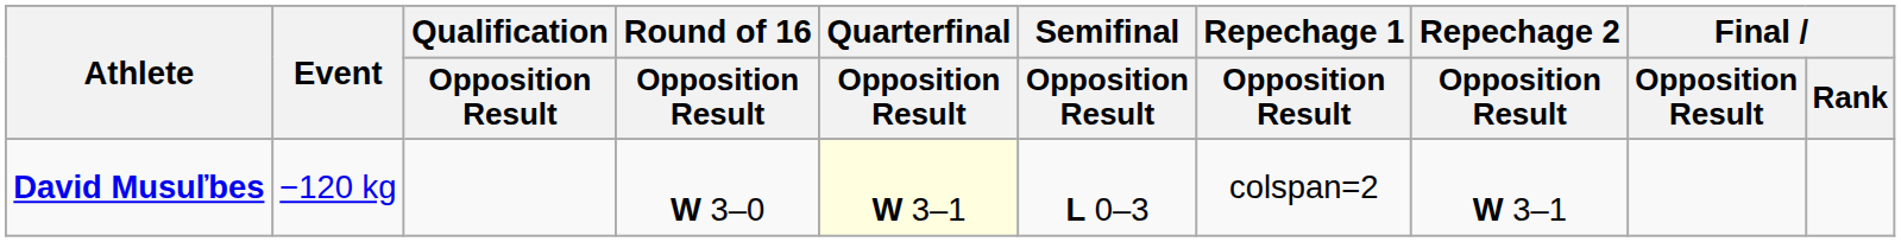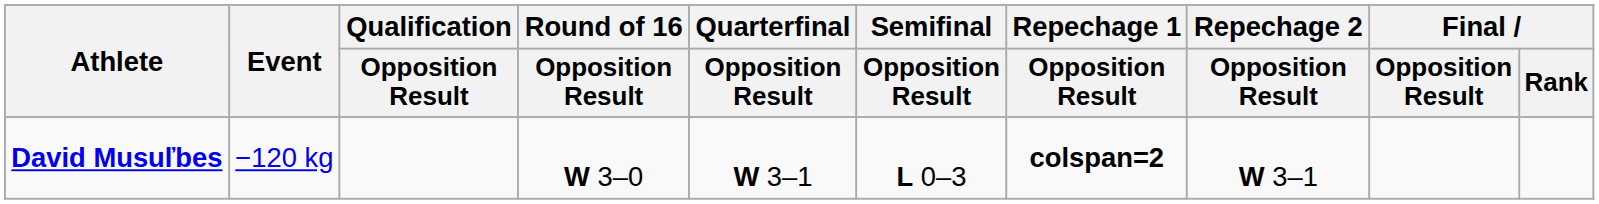David Musuľbes | Quarterfinal / Opposition Result: lightyellow background -> no background
David Musuľbes | Repechage 1 / Opposition Result: normal -> bold
